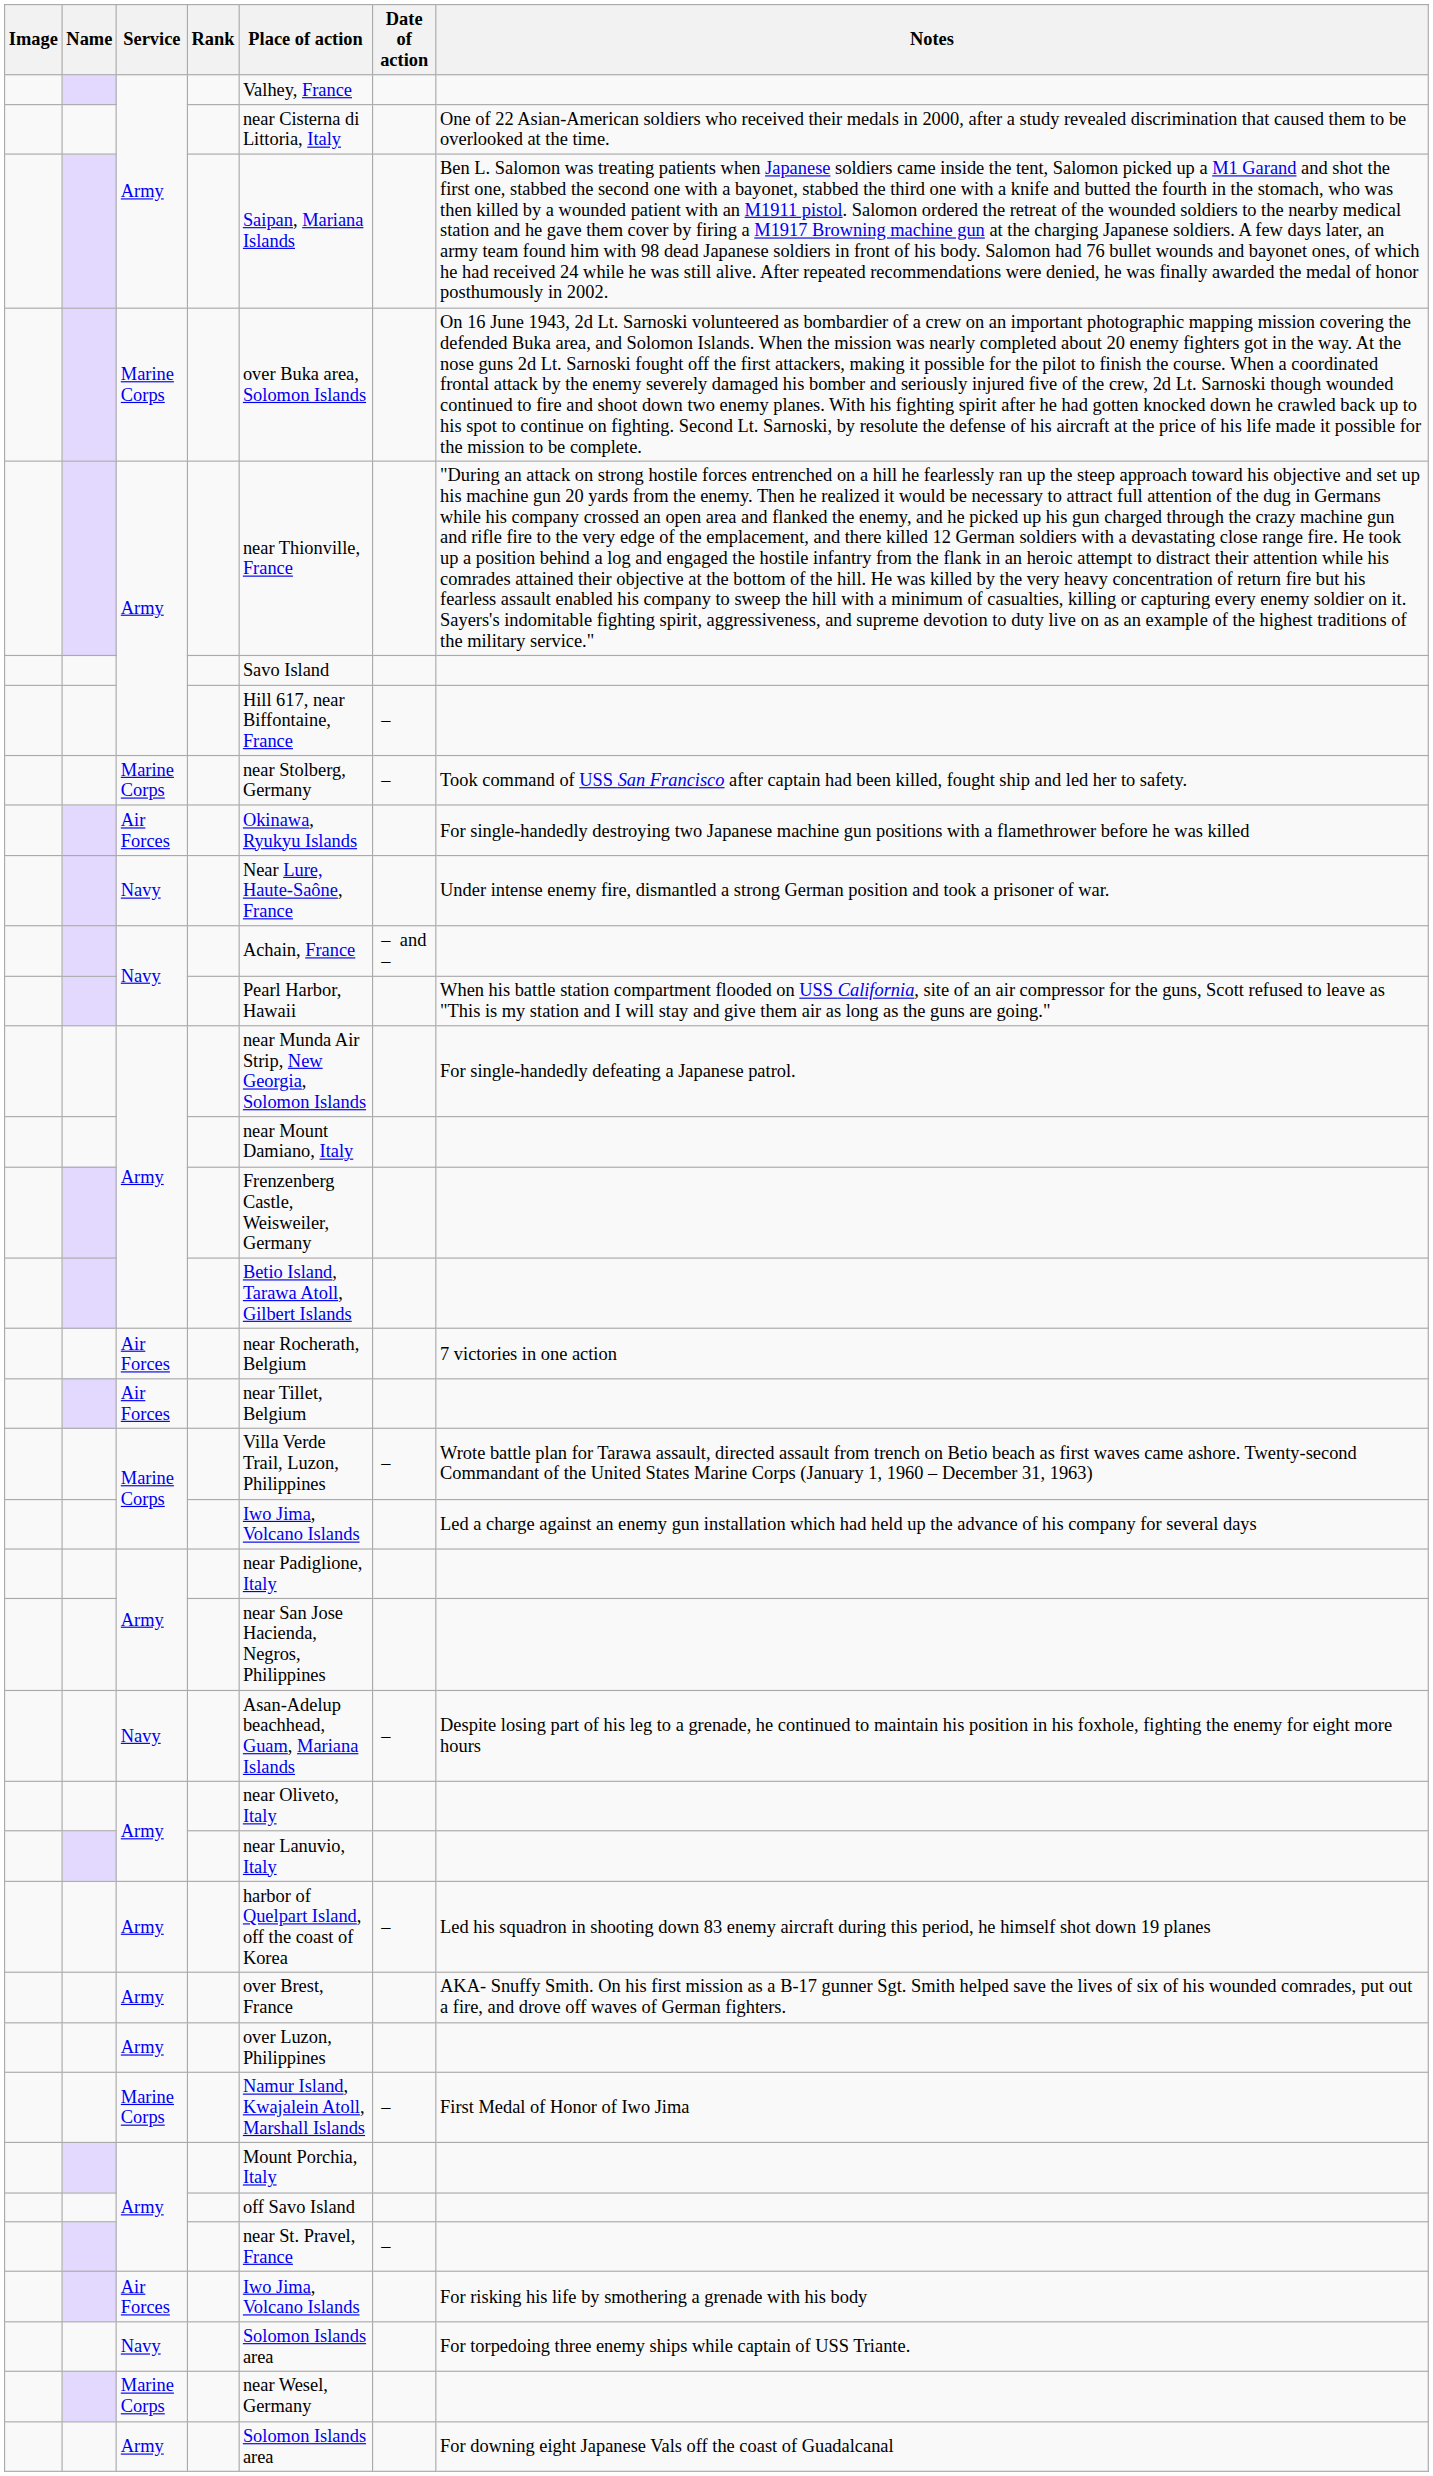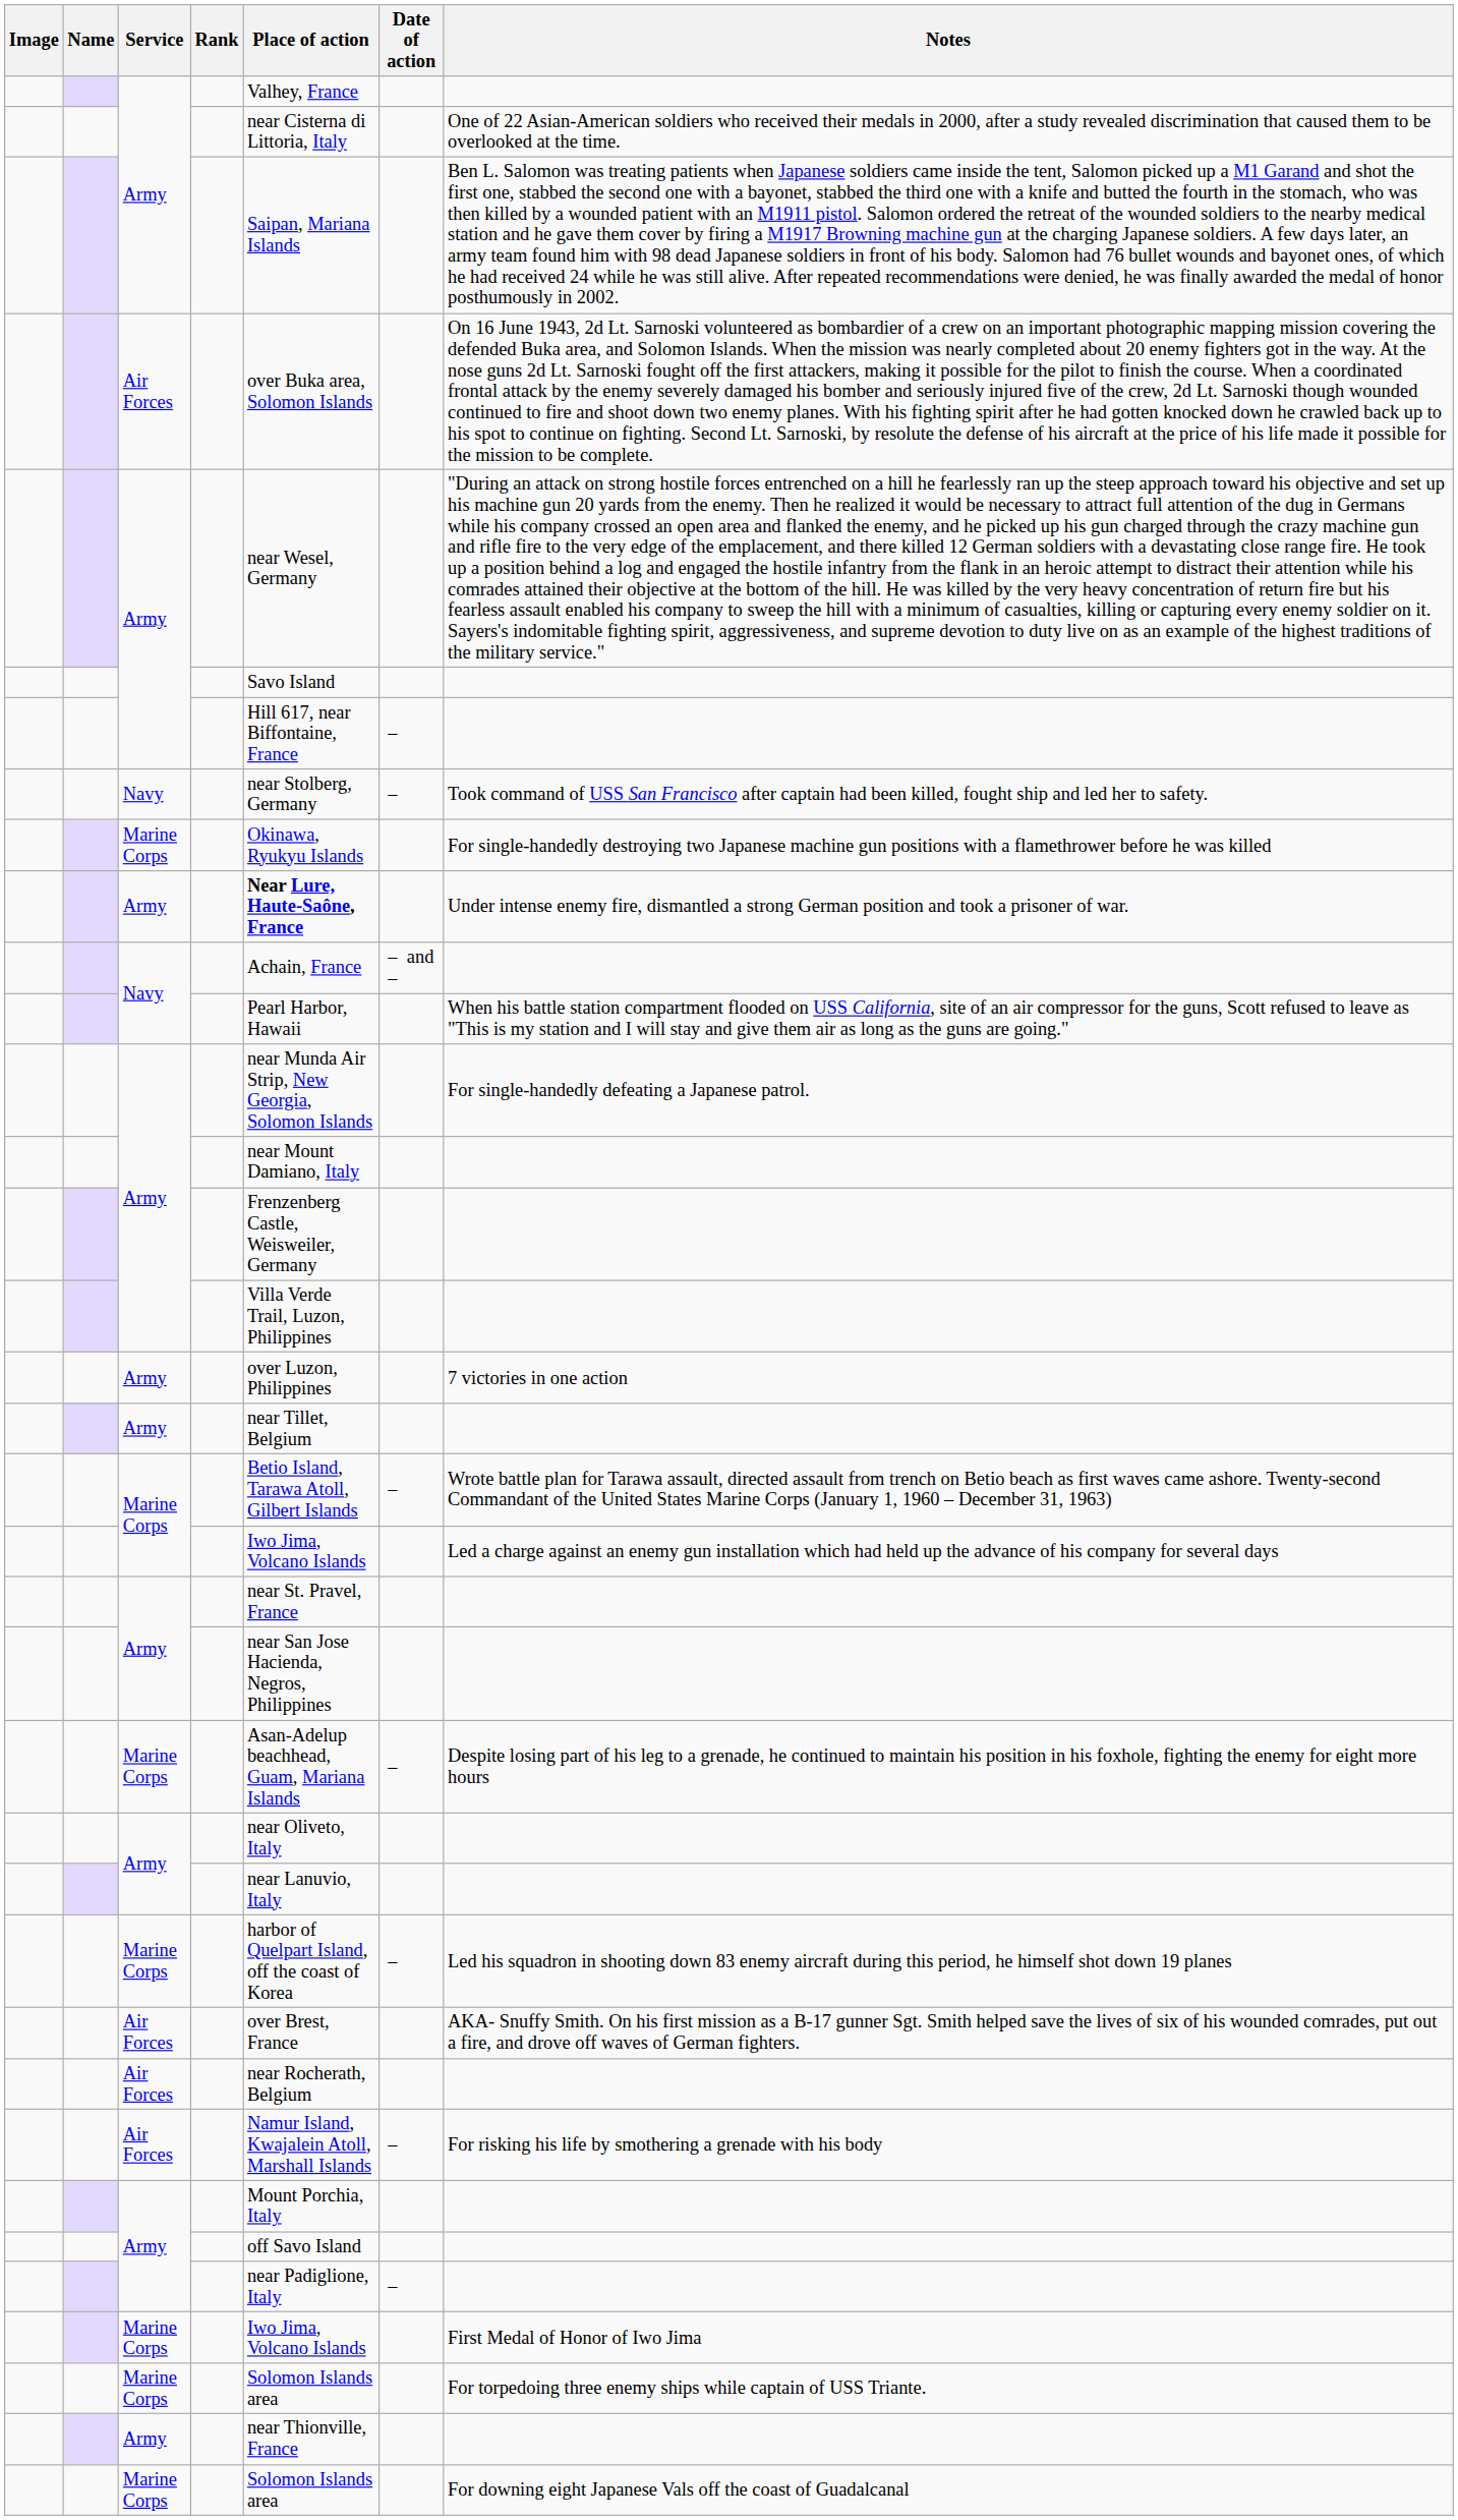row 5 | Service: Marine Corps -> Air Forces
row 6 | Place of action: near Thionville, France -> near Wesel, Germany
row 9 | Service: Marine Corps -> Navy
row 10 | Service: Air Forces -> Marine Corps
row 11 | Service: Navy -> Army
row 11 | Place of action: normal -> bold
row 17 | Place of action: Betio Island, Tarawa Atoll, Gilbert Islands -> Villa Verde Trail, Luzon, Philippines
row 18 | Service: Air Forces -> Army
row 18 | Place of action: near Rocherath, Belgium -> over Luzon, Philippines
row 19 | Service: Air Forces -> Army
row 20 | Place of action: Villa Verde Trail, Luzon, Philippines -> Betio Island, Tarawa Atoll, Gilbert Islands
row 22 | Place of action: near Padiglione, Italy -> near St. Pravel, France
row 24 | Service: Navy -> Marine Corps
row 27 | Service: Army -> Marine Corps
row 28 | Service: Army -> Air Forces
row 29 | Service: Army -> Air Forces
row 29 | Place of action: over Luzon, Philippines -> near Rocherath, Belgium
row 30 | Service: Marine Corps -> Air Forces
row 30 | Notes: First Medal of Honor of Iwo Jima -> For risking his life by smothering a grenade with his body
row 33 | Place of action: near St. Pravel, France -> near Padiglione, Italy
row 34 | Service: Air Forces -> Marine Corps
row 34 | Notes: For risking his life by smothering a grenade with his body -> First Medal of Honor of Iwo Jima
row 35 | Service: Navy -> Marine Corps
row 36 | Service: Marine Corps -> Army
row 36 | Place of action: near Wesel, Germany -> near Thionville, France
row 37 | Service: Army -> Marine Corps
